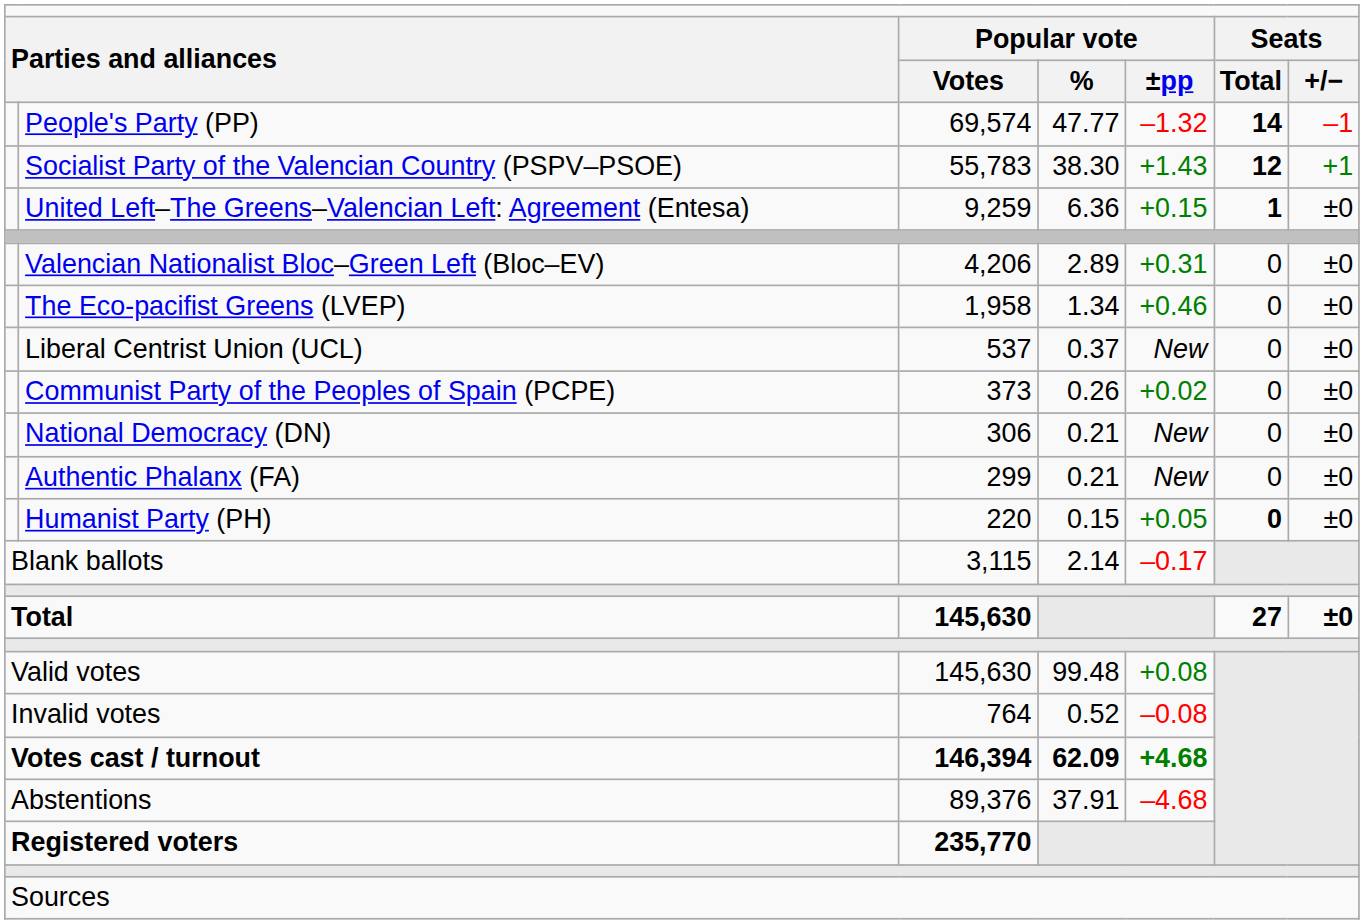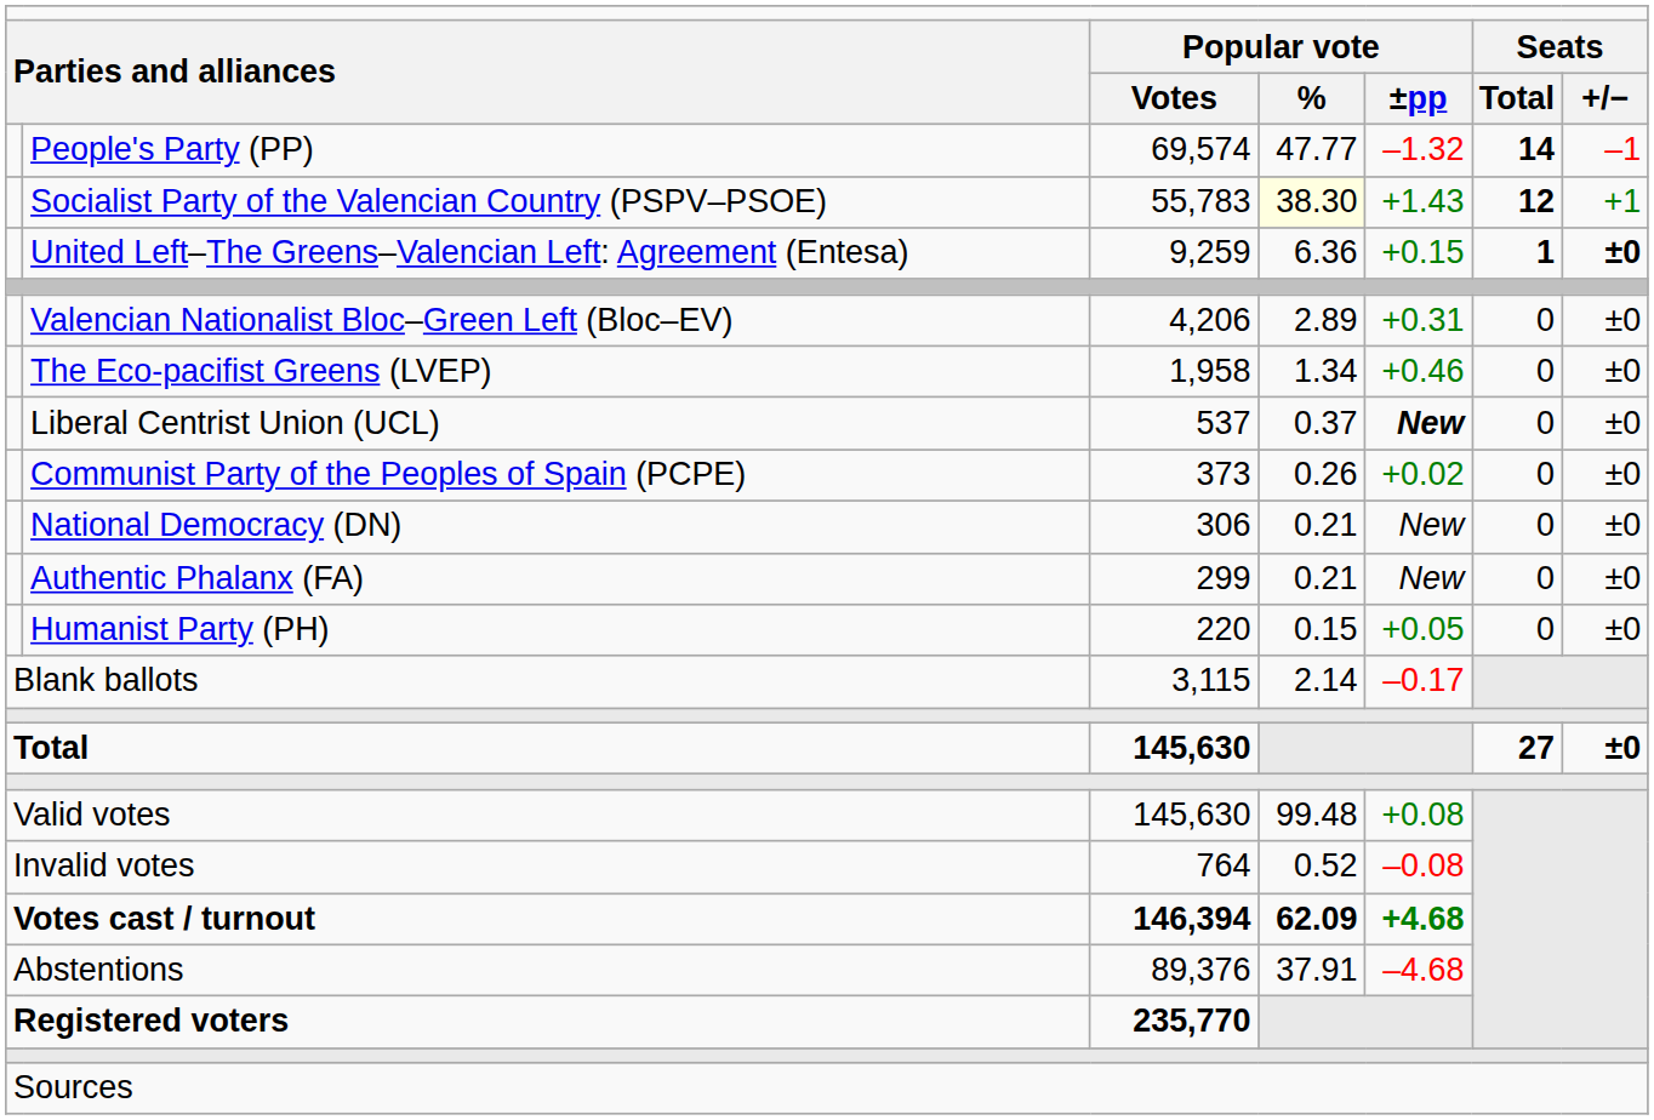Socialist Party of the Valencian Country (PSPV–PSOE) | column 4: no background -> lightyellow background
United Left–The Greens–Valencian Left: Agreement (Entesa) | column 7: normal -> bold
Liberal Centrist Union (UCL) | column 5: normal -> bold
Humanist Party (PH) | column 6: bold -> normal
